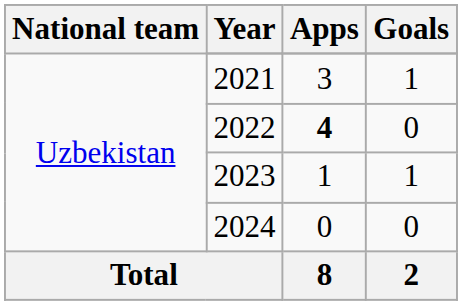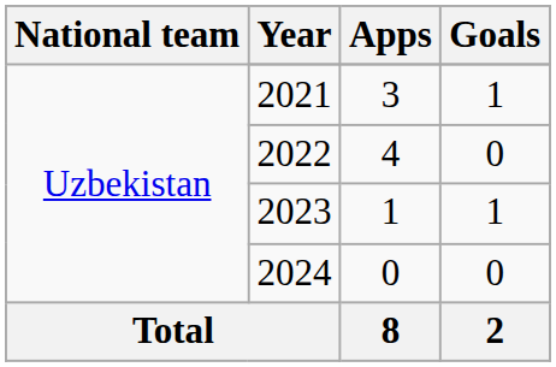2022 | Apps: bold -> normal
